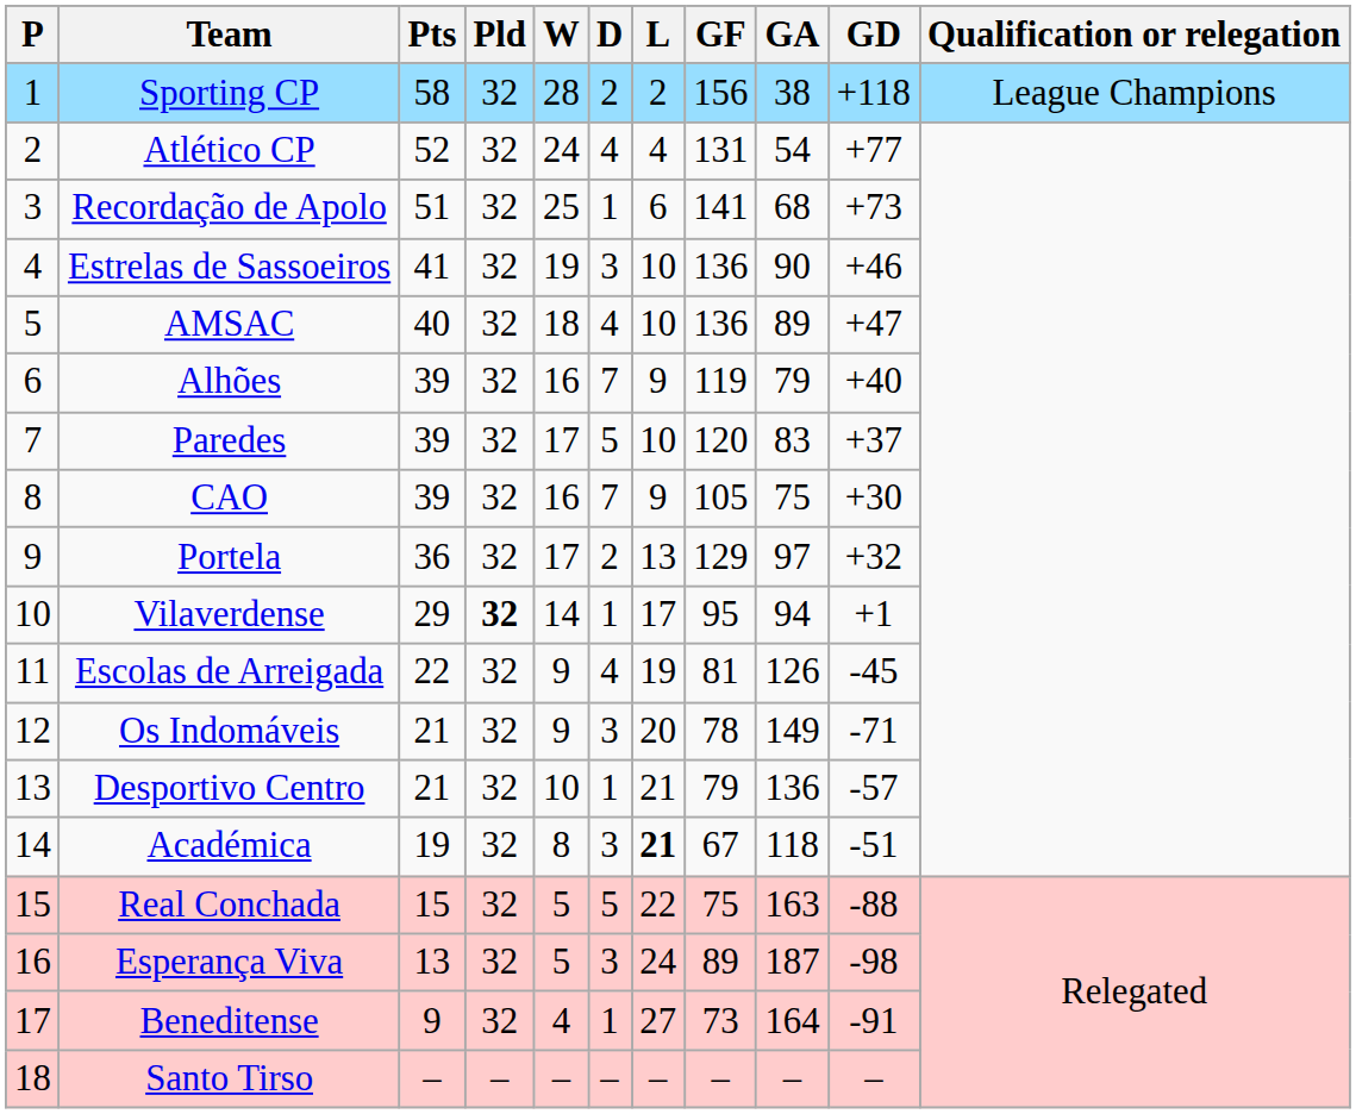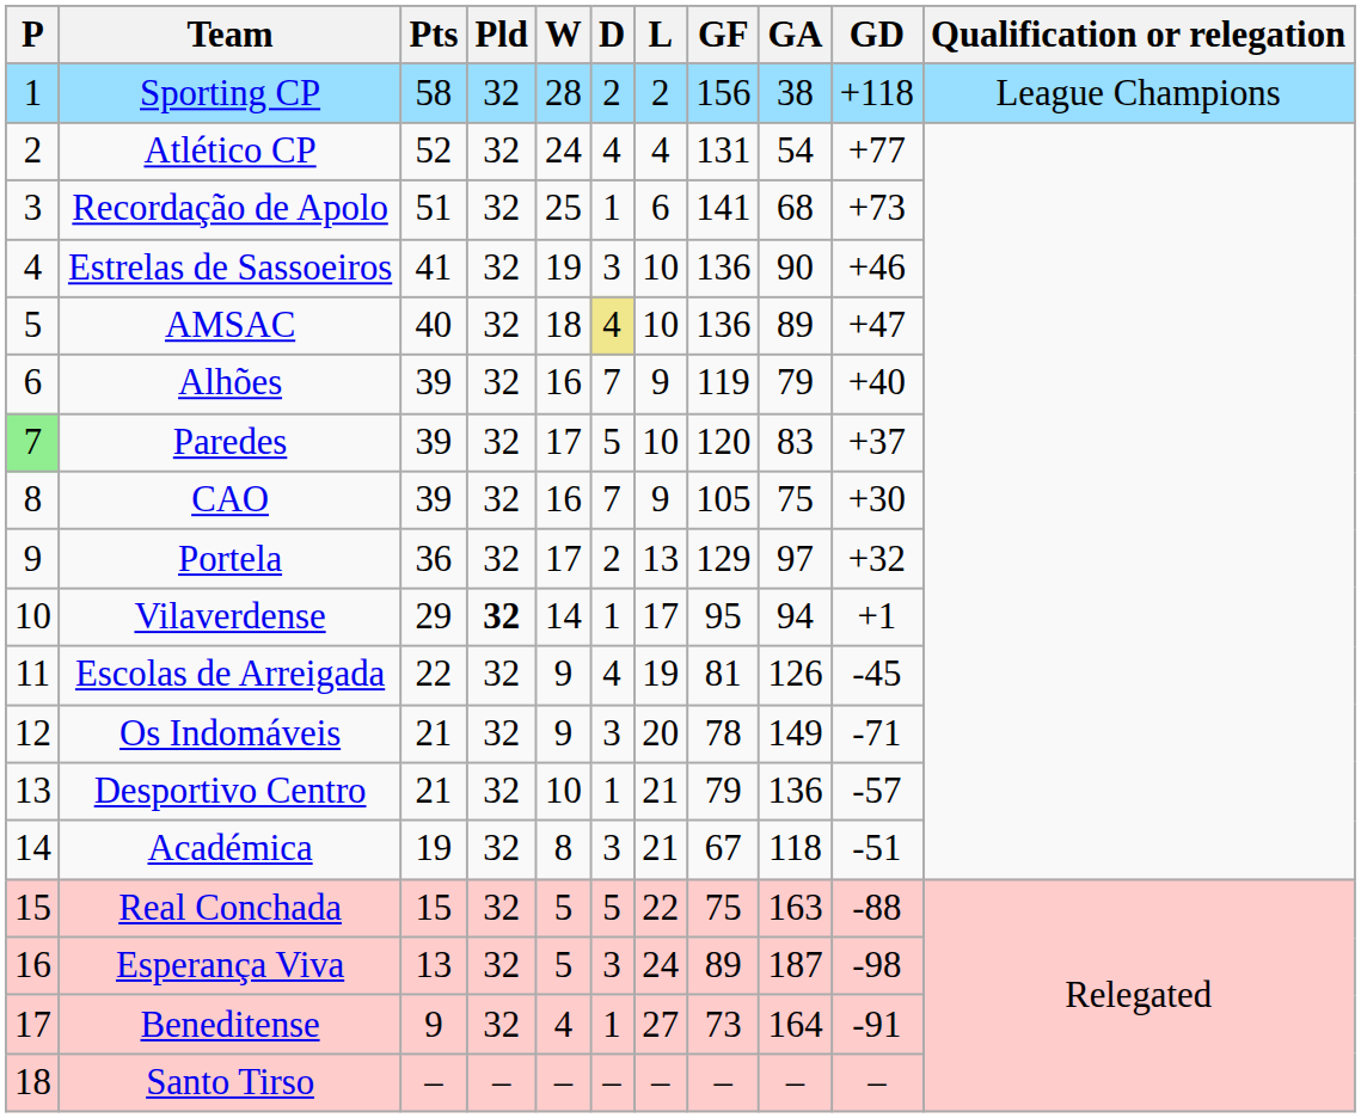AMSAC | D: no background -> khaki background
Paredes | P: no background -> lightgreen background
Académica | L: bold -> normal
